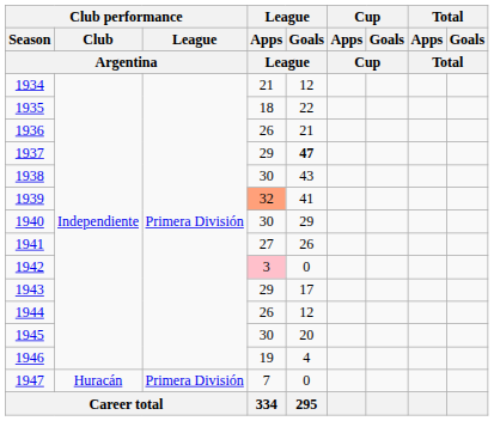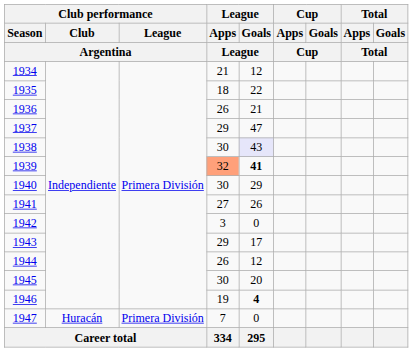1937 | League / Goals / League: bold -> normal
1938 | League / Goals / League: no background -> lavender background
1939 | League / Goals / League: normal -> bold
1942 | League / Apps / League: pink background -> no background
1946 | League / Goals / League: normal -> bold
